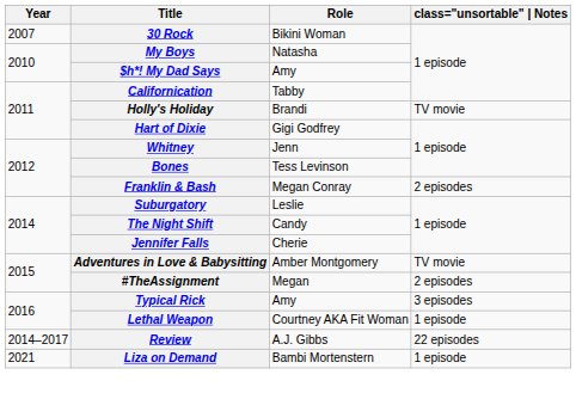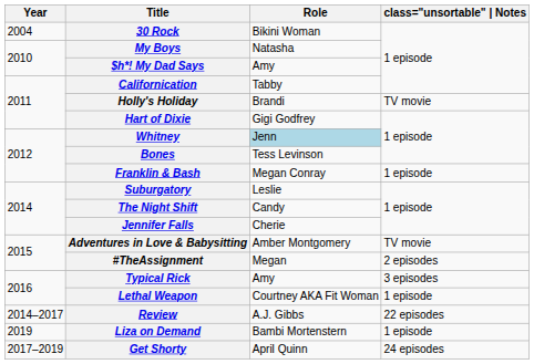30 Rock | Year: 2007 -> 2004
Whitney | Role: no background -> lightblue background
Franklin & Bash | column 4: 2 episodes -> 1 episode
Liza on Demand | Year: 2021 -> 2019
+ row: 2017–2019 | Get Shorty | April Quinn | 24 episodes
